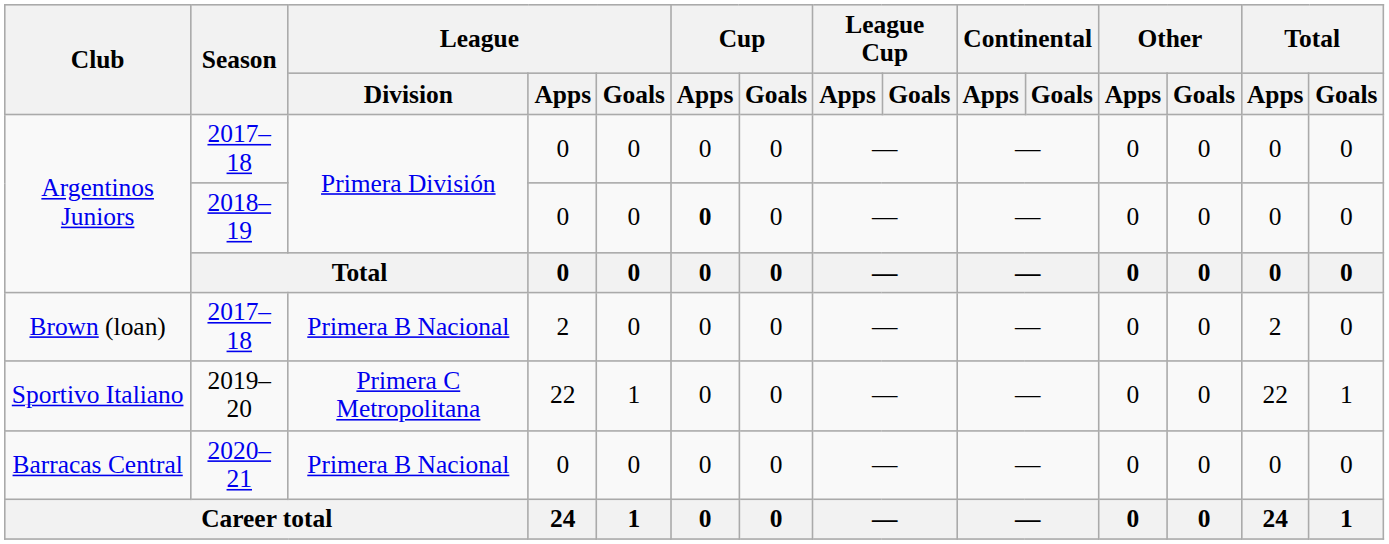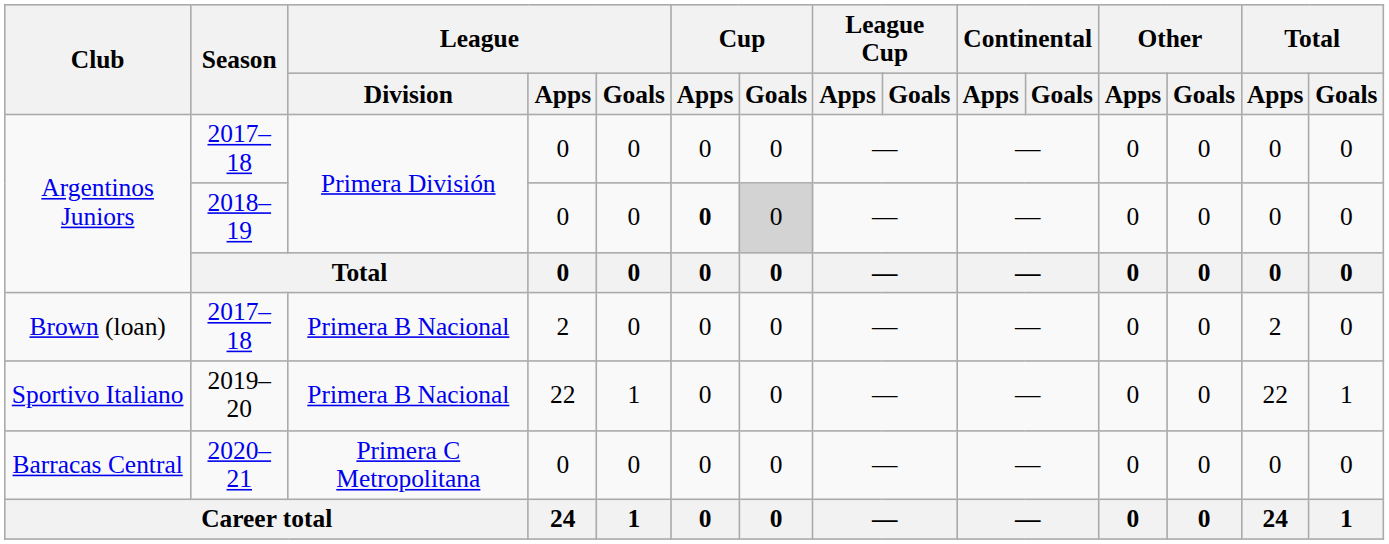Argentinos Juniors / 2018–19 | Cup / Goals: no background -> lightgrey background
Sportivo Italiano | League / Division: Primera C Metropolitana -> Primera B Nacional
Barracas Central | League / Division: Primera B Nacional -> Primera C Metropolitana
